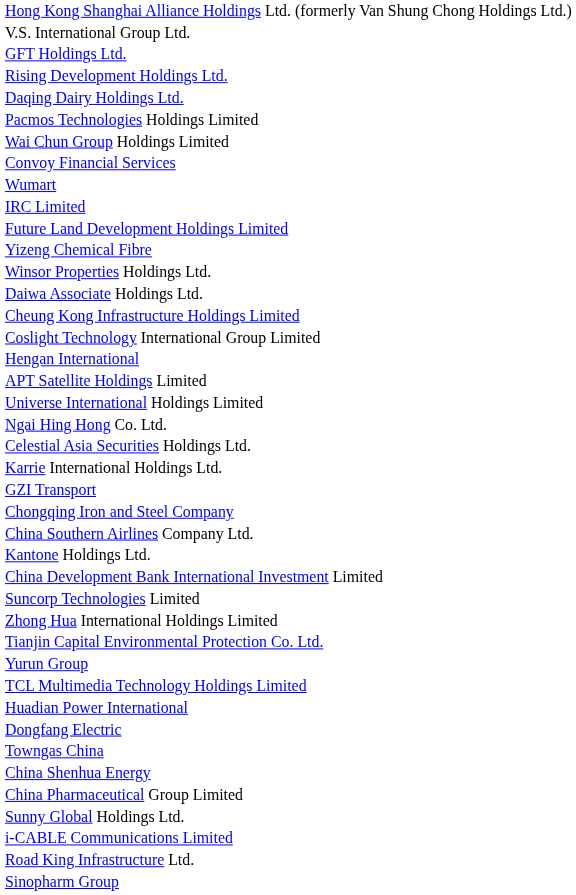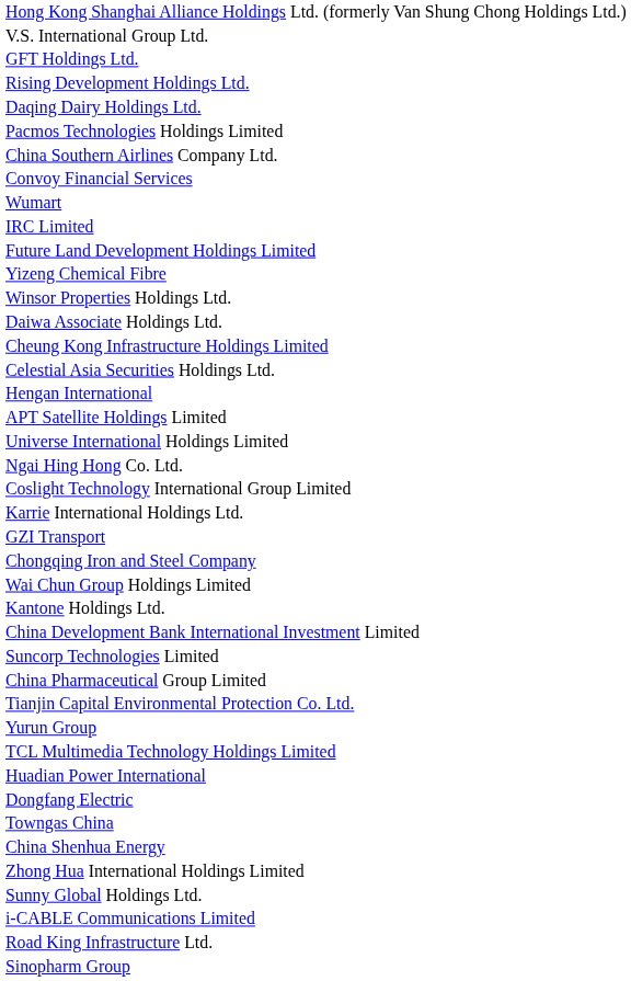row 7 | column 1: Wai Chun Group Holdings Limited -> China Southern Airlines Company Ltd.
row 16 | column 1: Coslight Technology International Group Limited -> Celestial Asia Securities Holdings Ltd.
row 21 | column 1: Celestial Asia Securities Holdings Ltd. -> Coslight Technology International Group Limited
row 25 | column 1: China Southern Airlines Company Ltd. -> Wai Chun Group Holdings Limited
row 29 | column 1: Zhong Hua International Holdings Limited -> China Pharmaceutical Group Limited
row 37 | column 1: China Pharmaceutical Group Limited -> Zhong Hua International Holdings Limited
